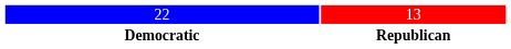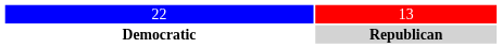Democratic | column 2: no background -> lightgrey background
